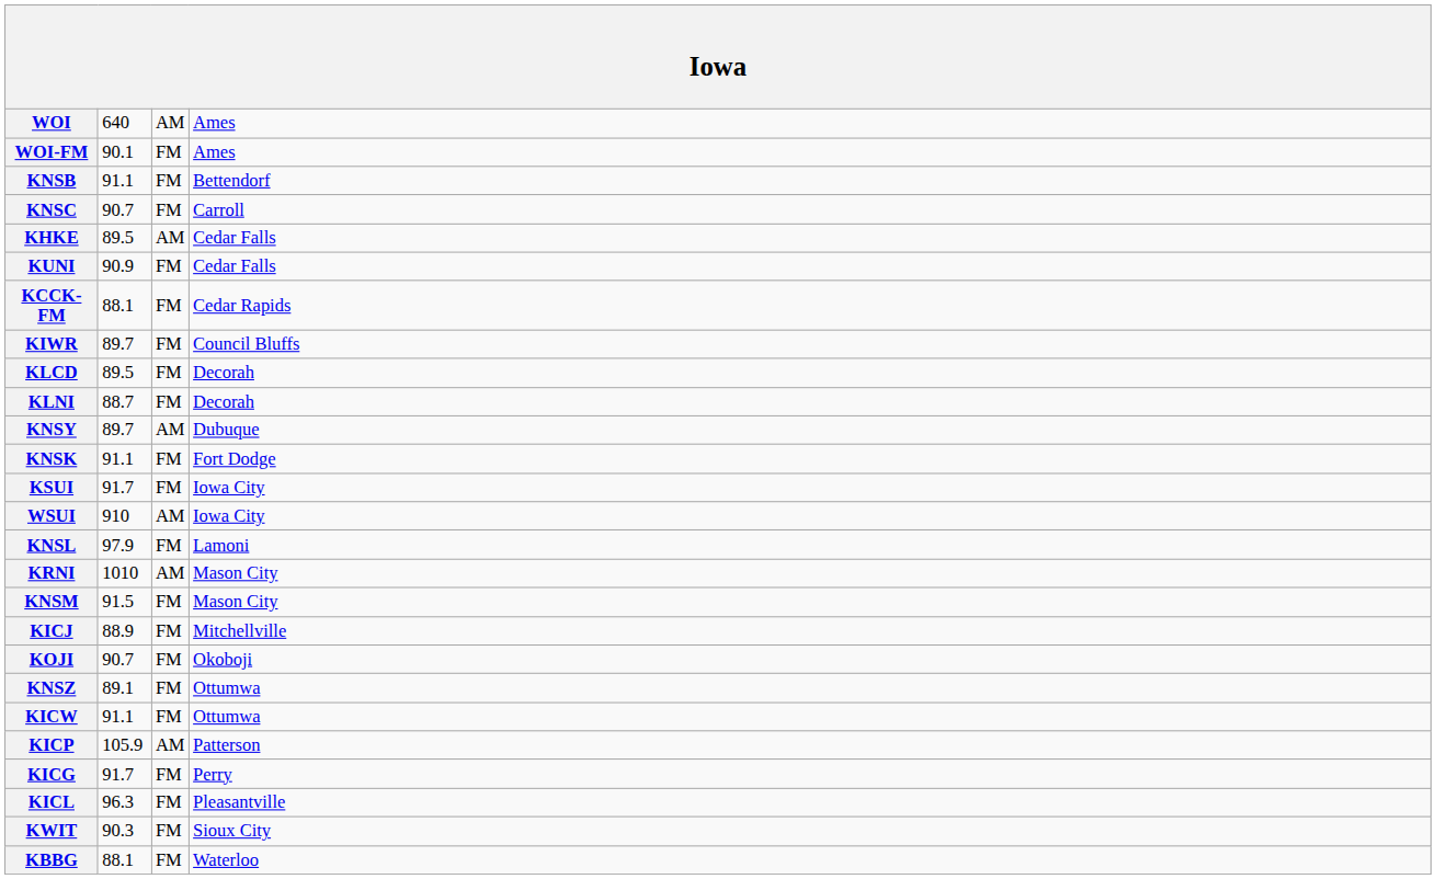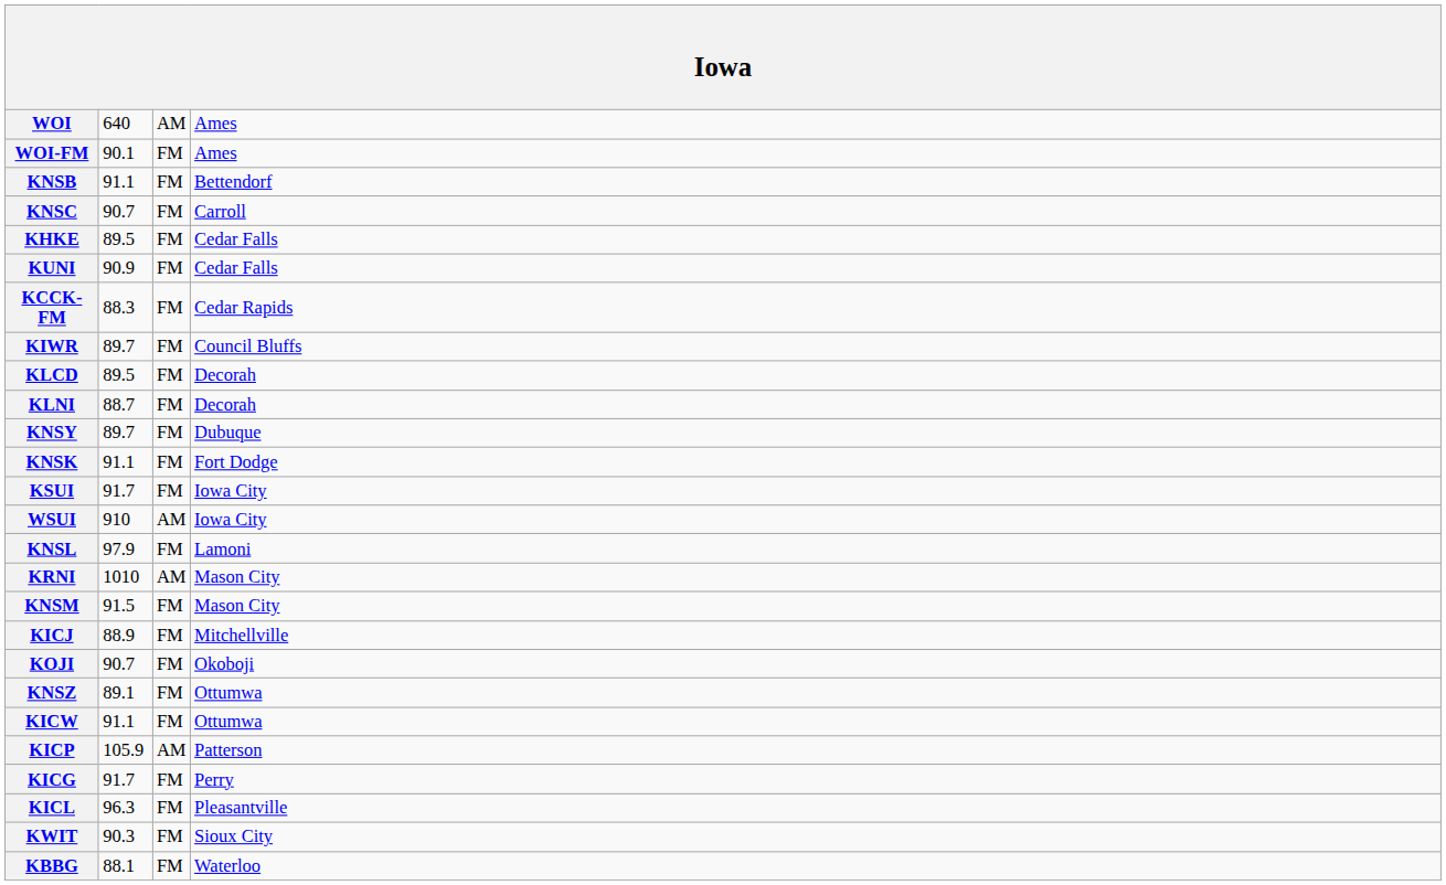KHKE | column 3: AM -> FM
KCCK-FM | column 2: 88.1 -> 88.3
KNSY | column 3: AM -> FM
